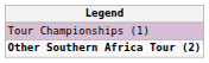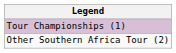row 3 | column 1: bold -> normal
